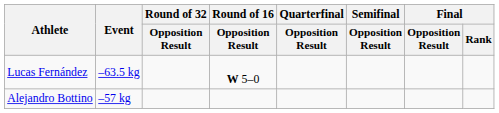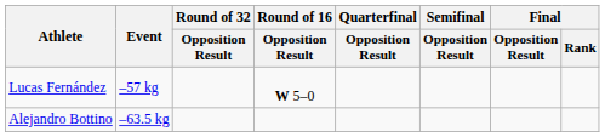Lucas Fernández | Event: –63.5 kg -> –57 kg
Alejandro Bottino | Event: –57 kg -> –63.5 kg
